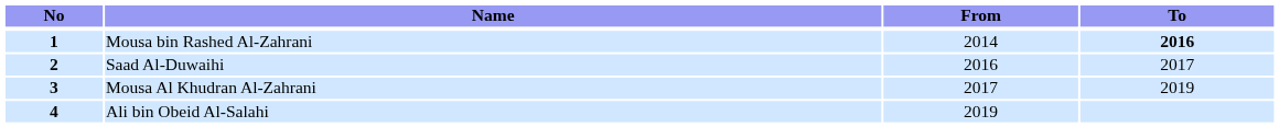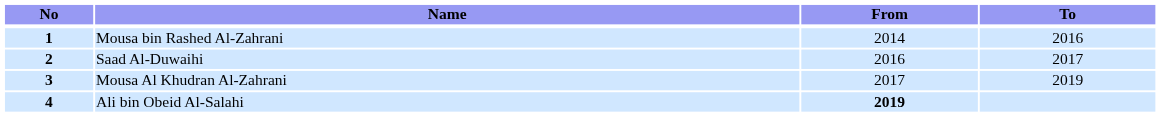Mousa bin Rashed Al-Zahrani | To: bold -> normal
Ali bin Obeid Al-Salahi | From: normal -> bold
